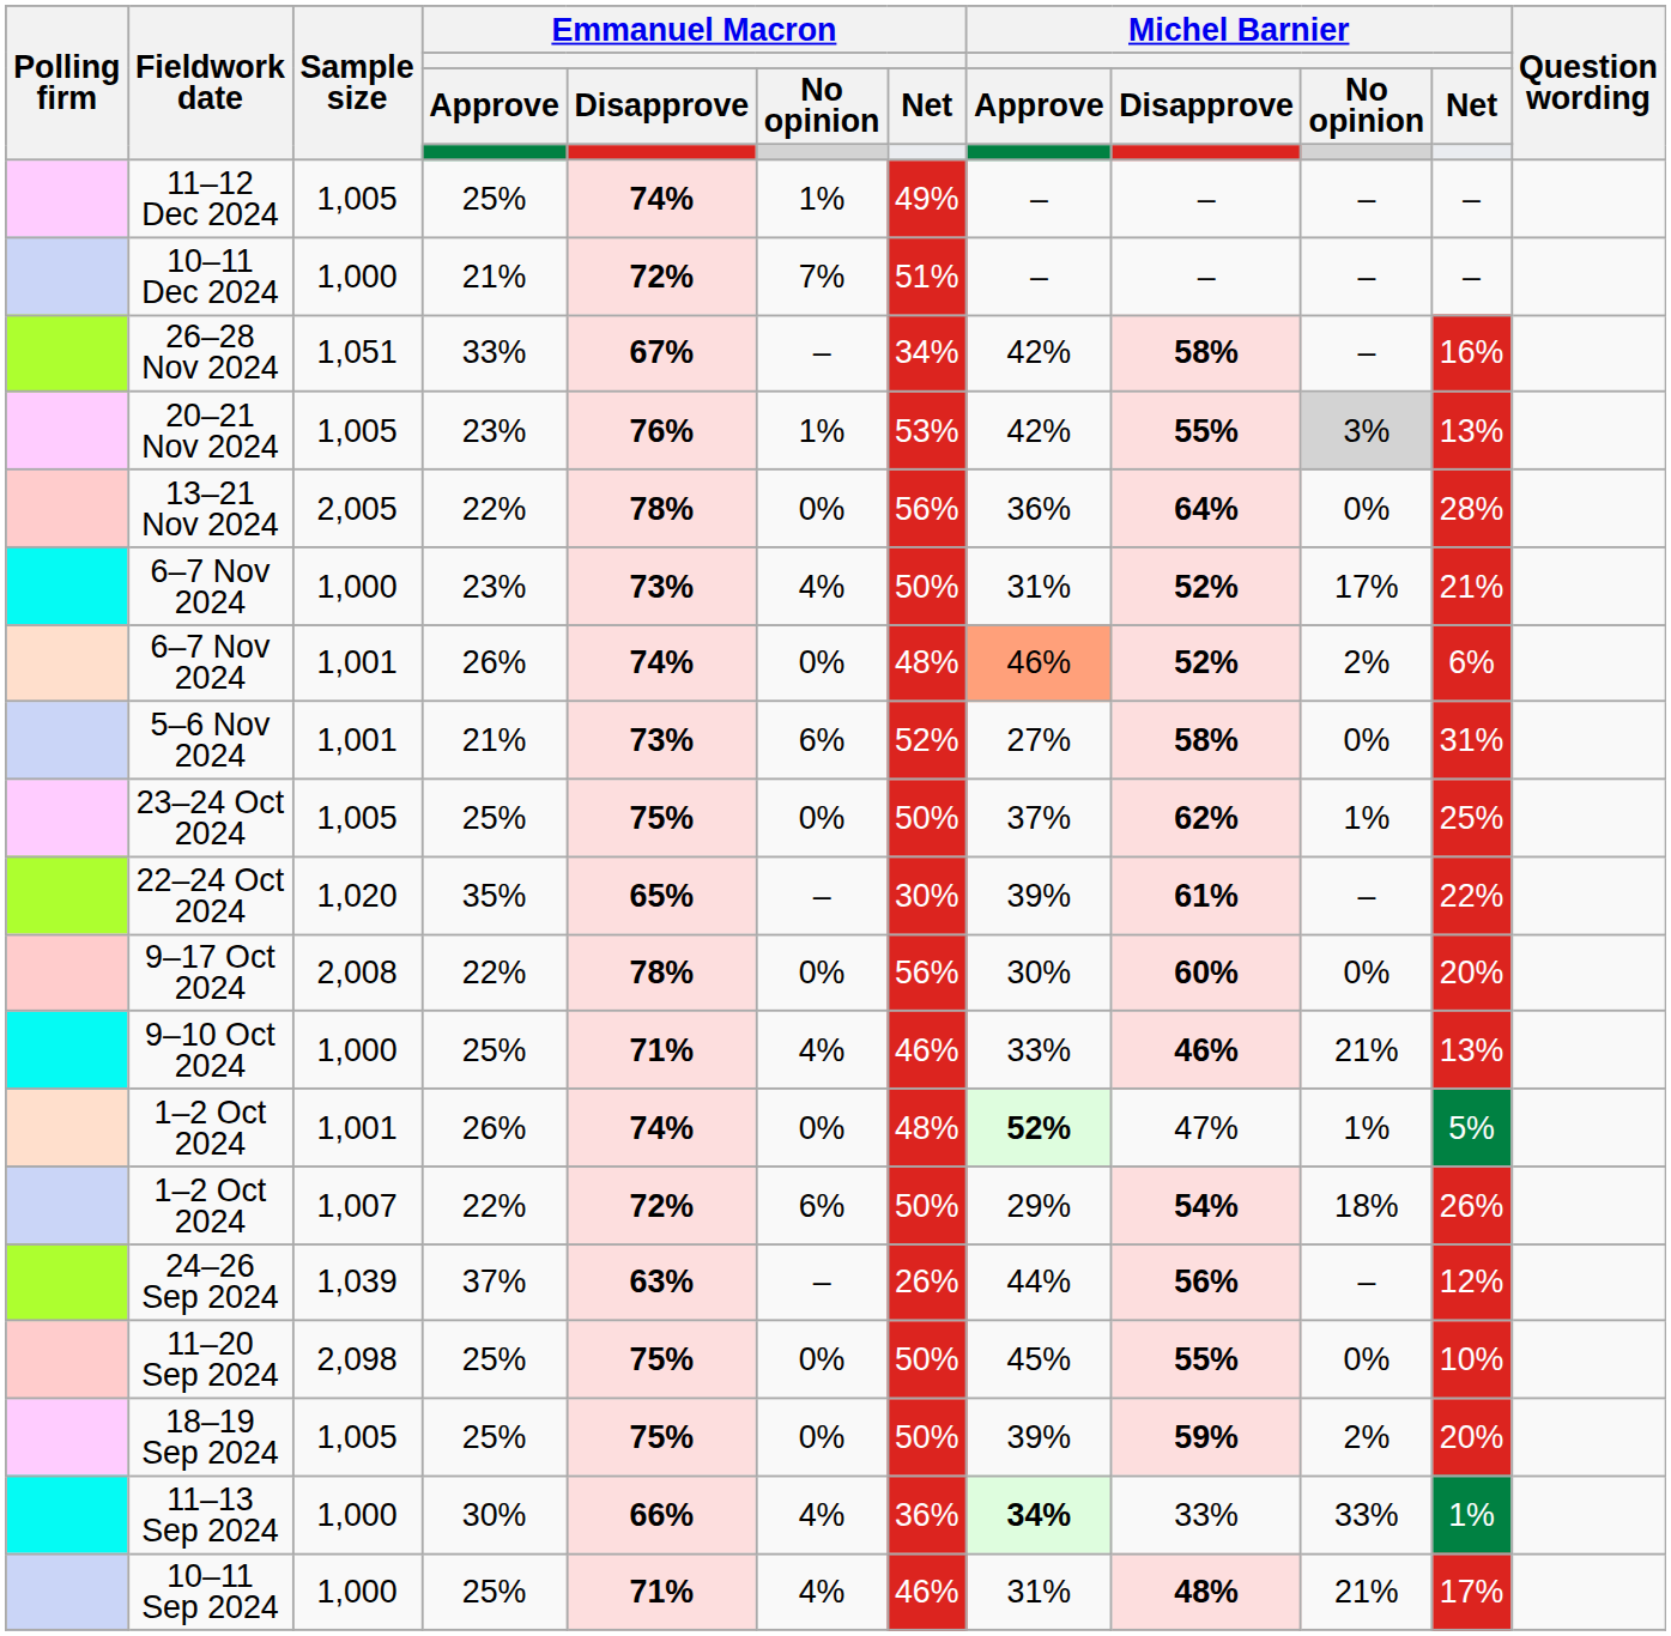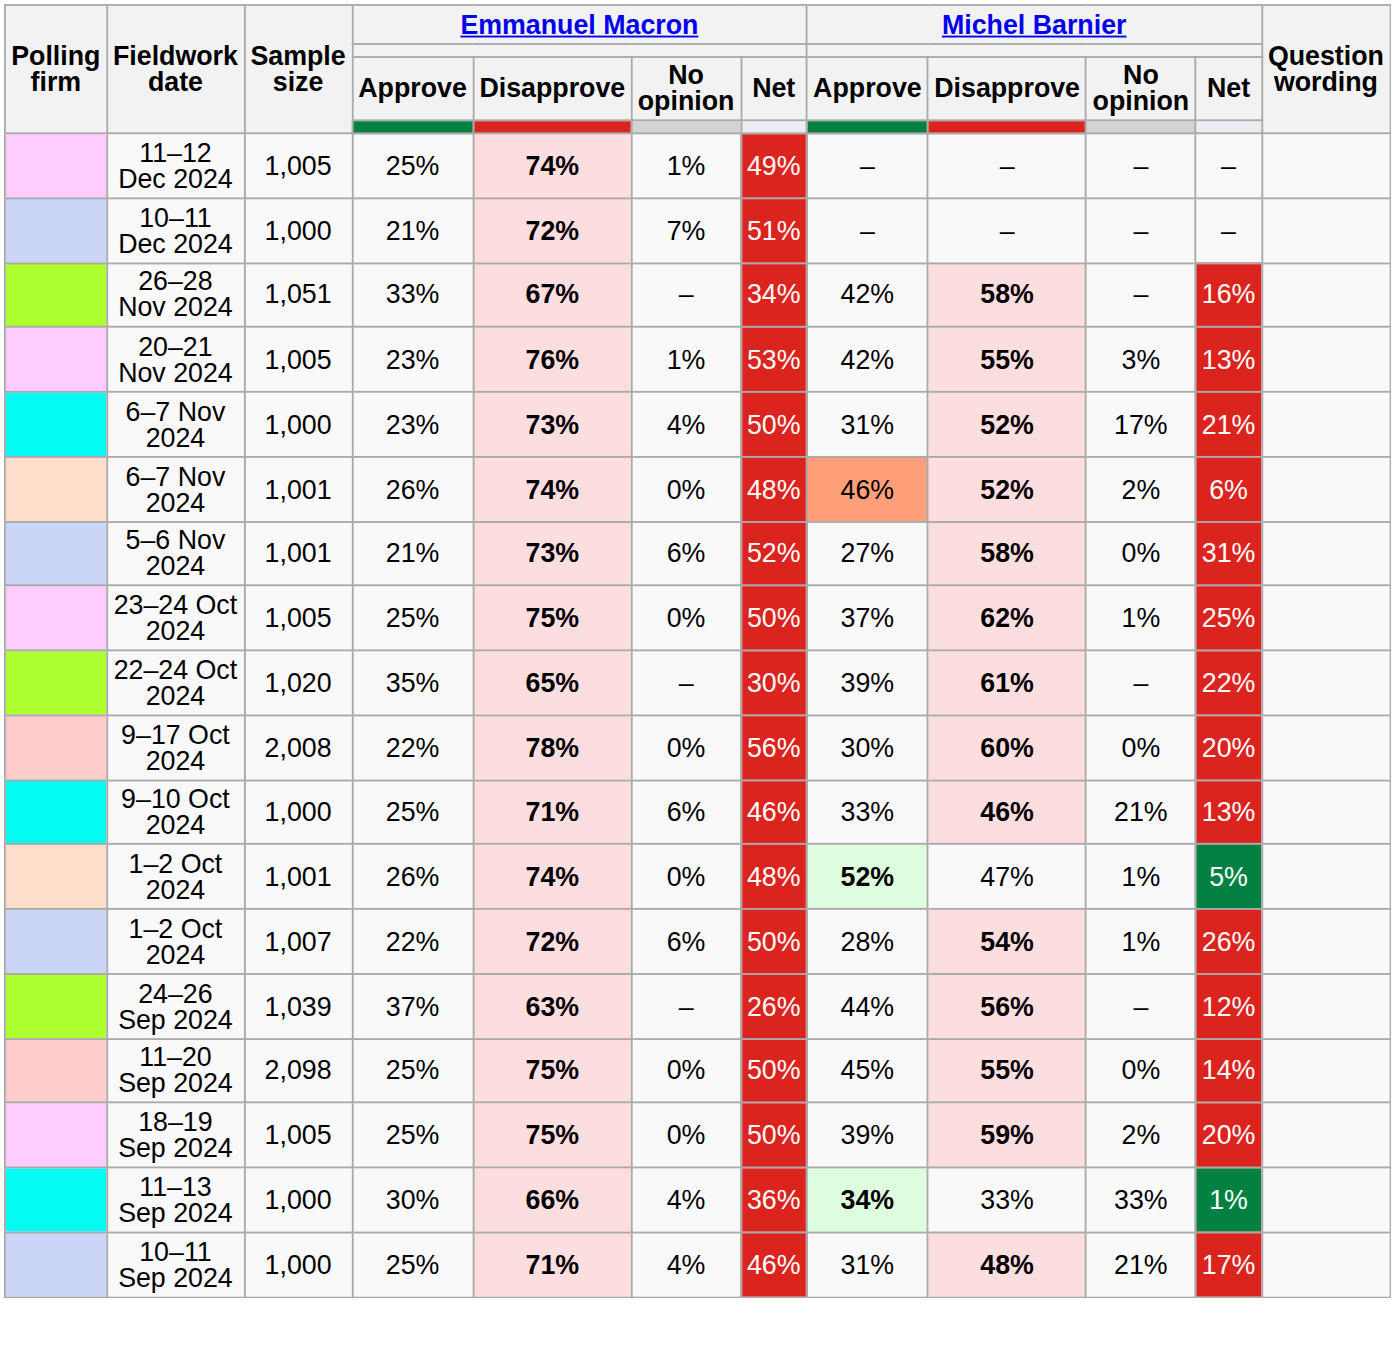20–21 Nov 2024 | Michel Barnier / No opinion: lightgrey background -> no background
- row: 13–21 Nov 2024 | 2,005 | 22% | 78% | 0% | 56% | 36% | 64% | 0% | 28%
9–10 Oct 2024 | Emmanuel Macron / No opinion: 4% -> 6%
1–2 Oct 2024 / 1,007 | Michel Barnier / Approve: 29% -> 28%
1–2 Oct 2024 / 1,007 | Michel Barnier / No opinion: 18% -> 1%
11–20 Sep 2024 | Michel Barnier / Net: 10% -> 14%
